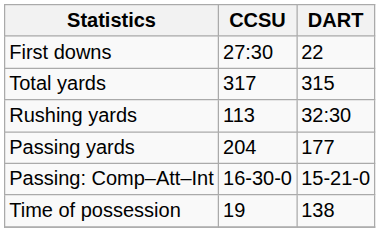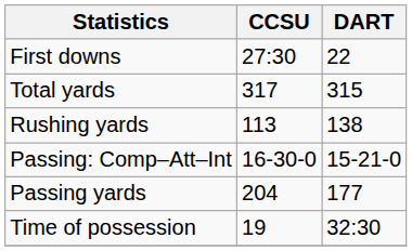Rushing yards | DART: 32:30 -> 138
rows swapped: Passing yards <-> Passing: Comp–Att–Int
Time of possession | DART: 138 -> 32:30
